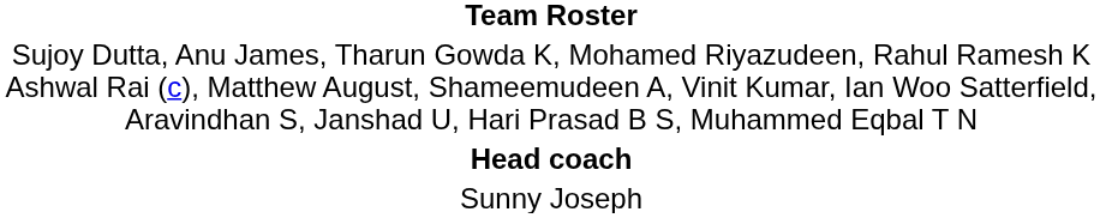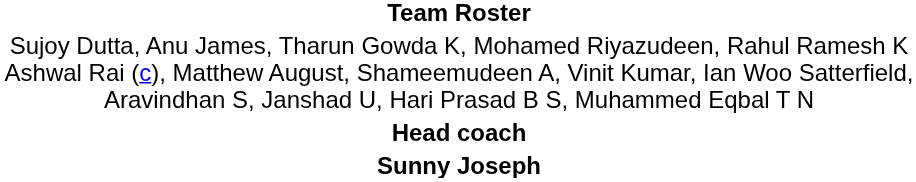row 4 | column 1: normal -> bold
